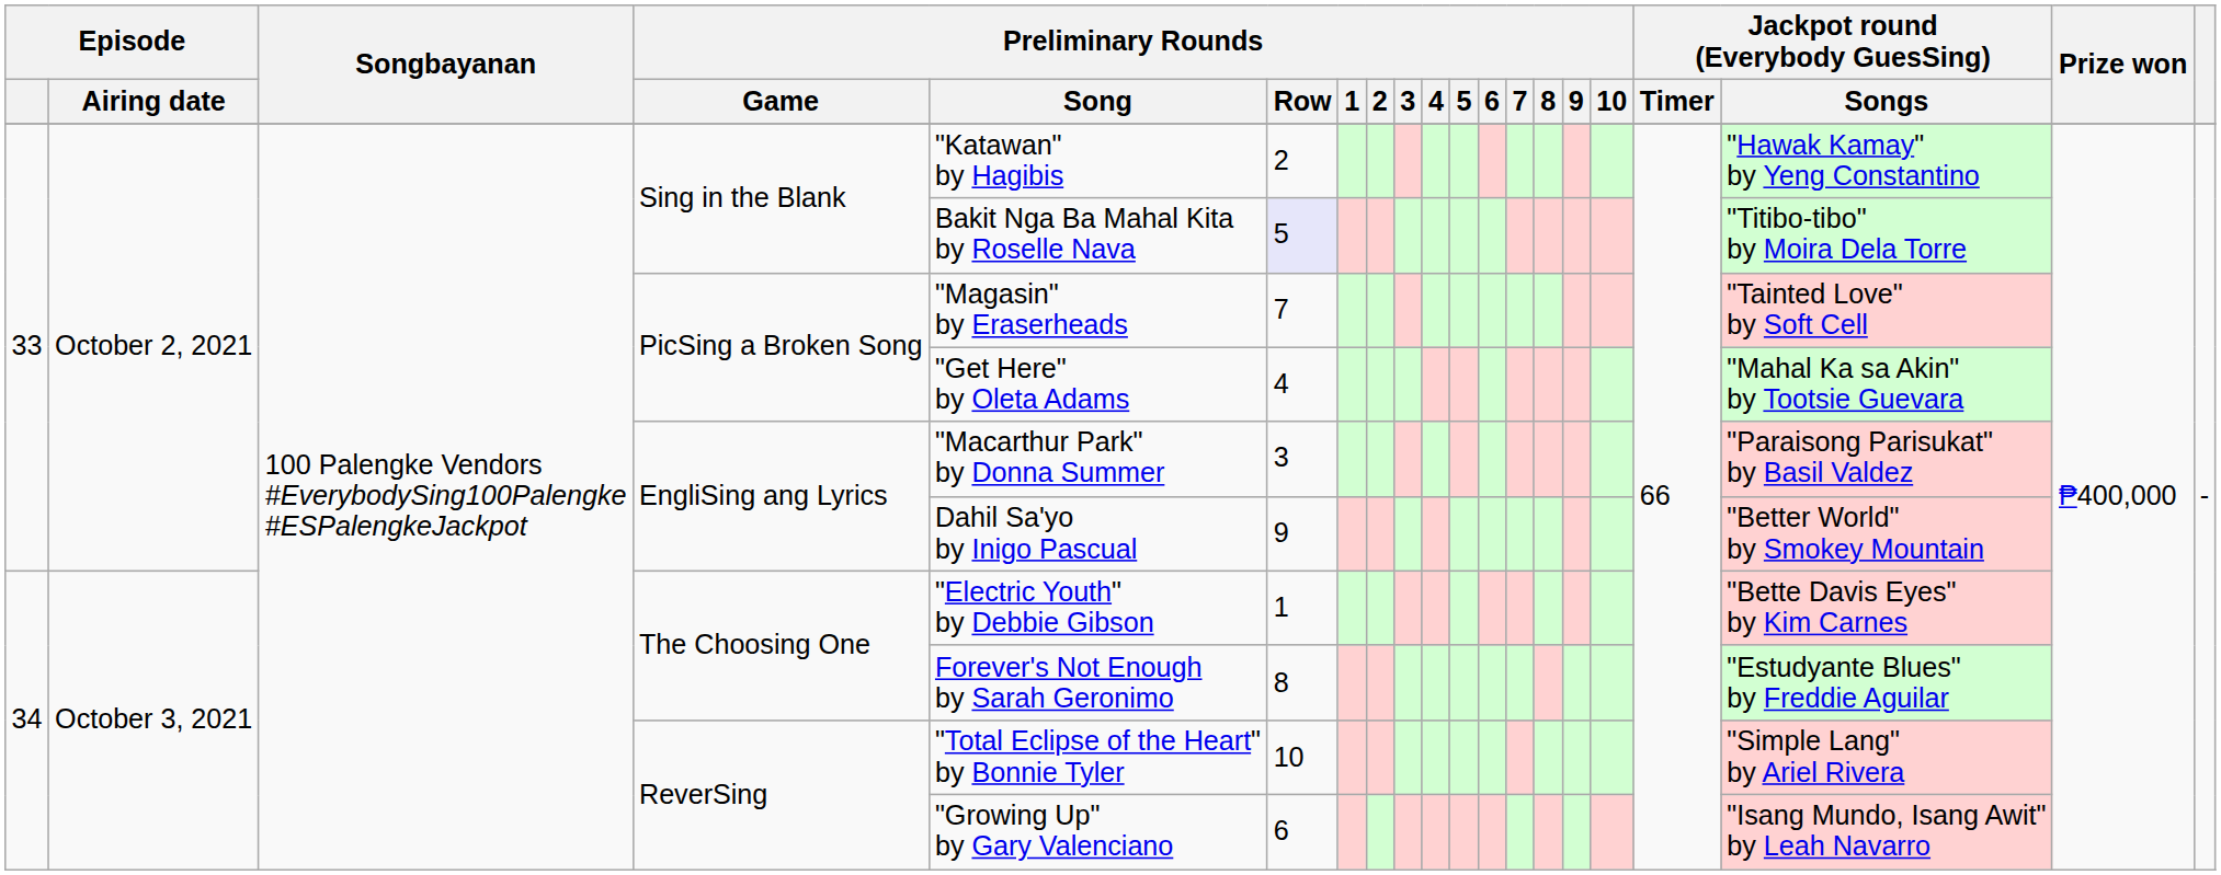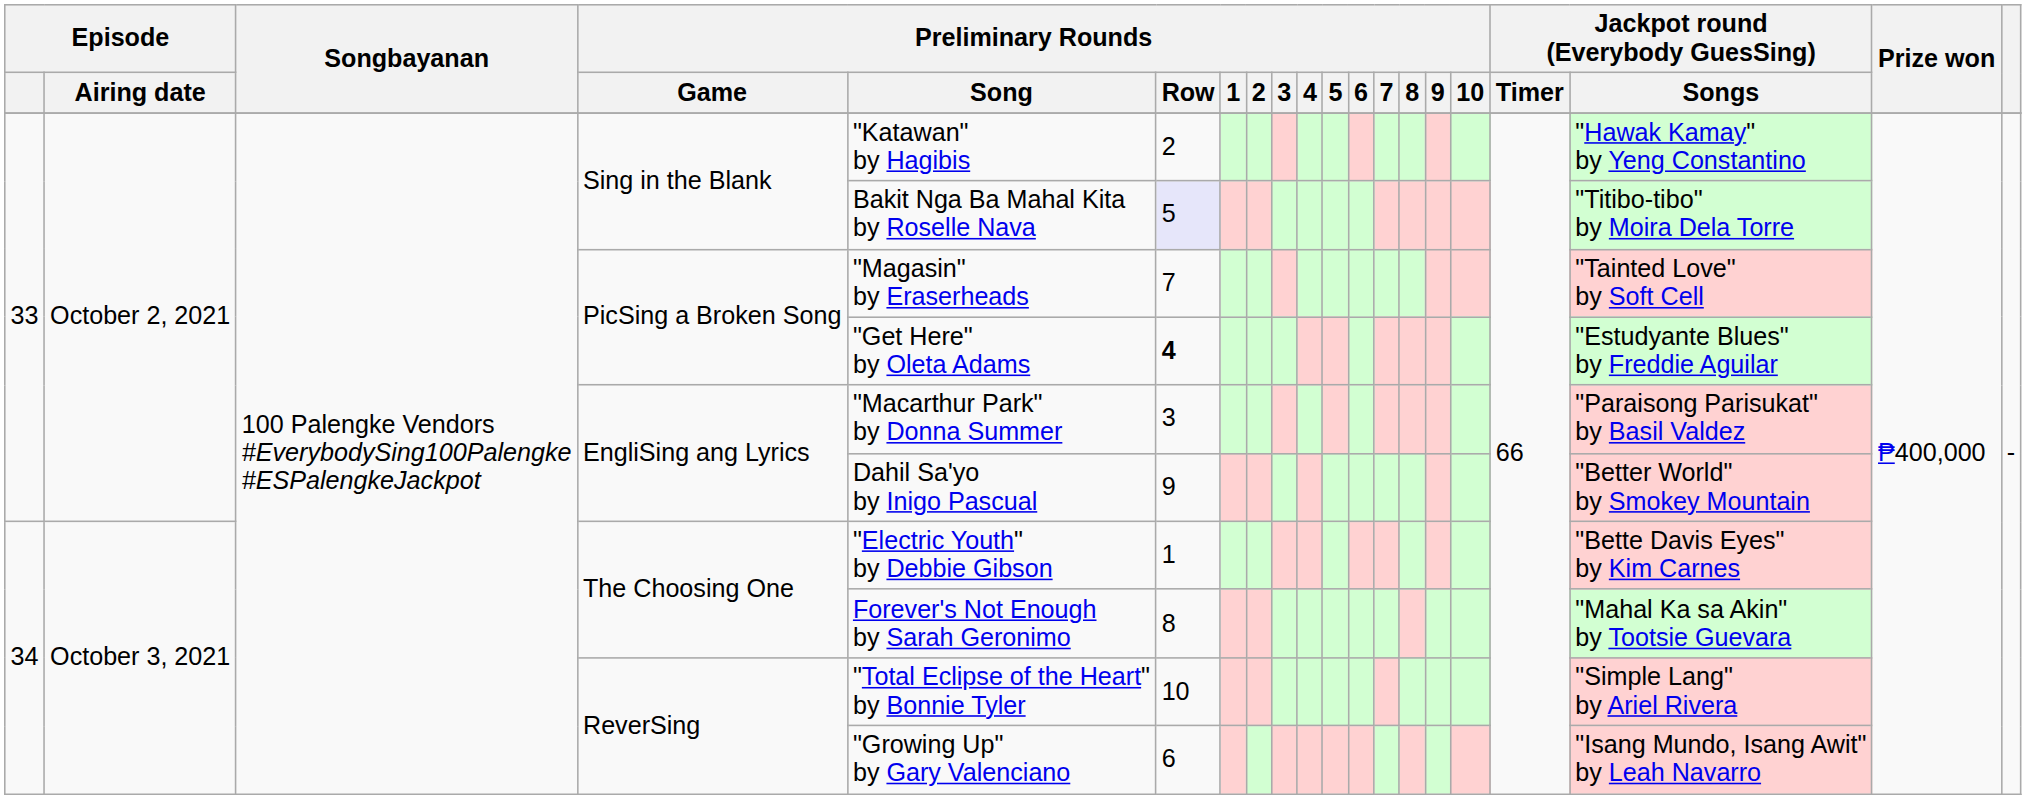row 6 | Preliminary Rounds / Row: normal -> bold
row 6 | Jackpot round (Everybody GuesSing) / Songs: "Mahal Ka sa Akin" by Tootsie Guevara -> "Estudyante Blues" by Freddie Aguilar
row 10 | Jackpot round (Everybody GuesSing) / Songs: "Estudyante Blues" by Freddie Aguilar -> "Mahal Ka sa Akin" by Tootsie Guevara
